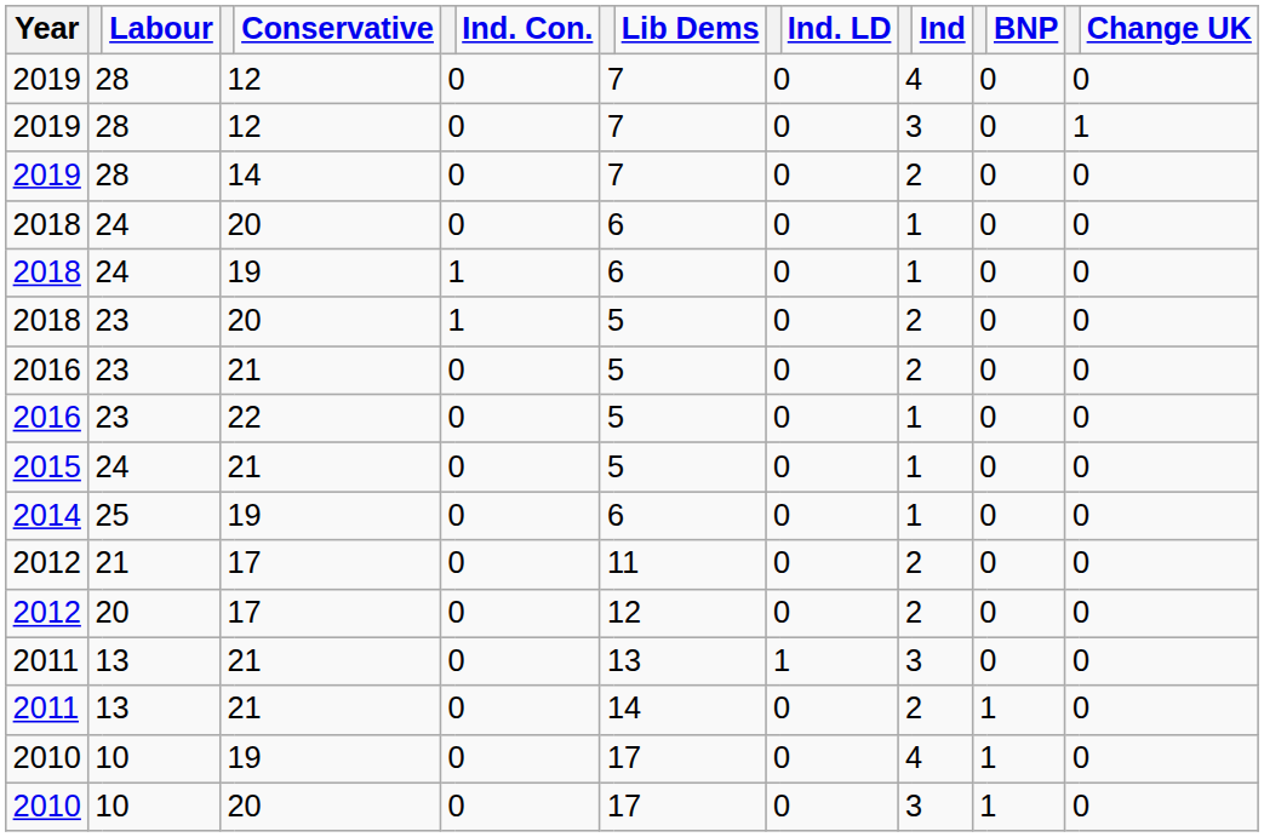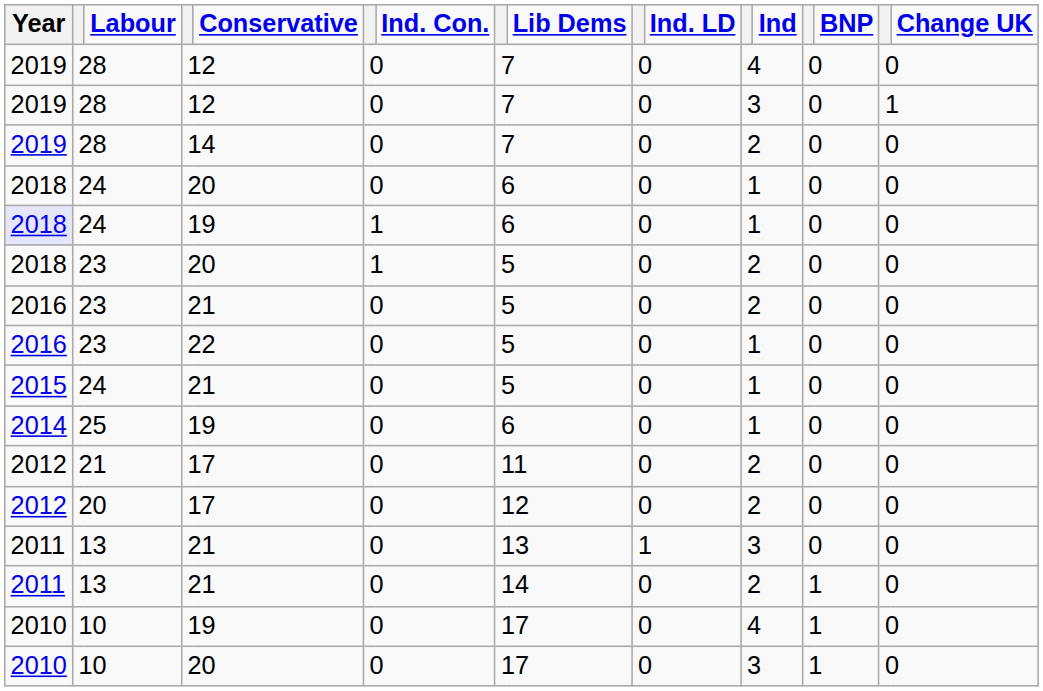2018 / 19 | Year: no background -> lavender background
